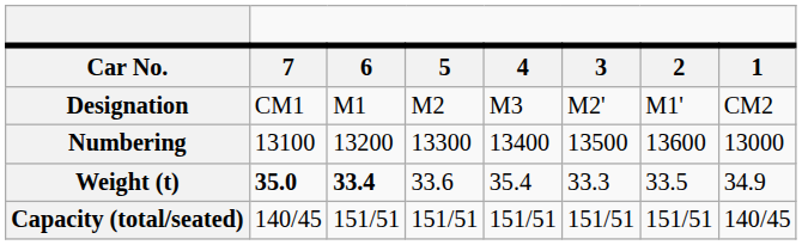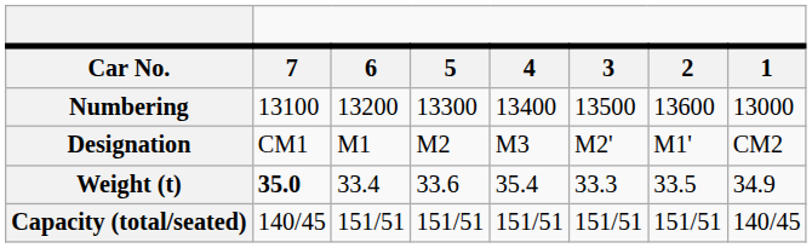rows swapped: Designation <-> Numbering
Weight (t) | column 3: bold -> normal
